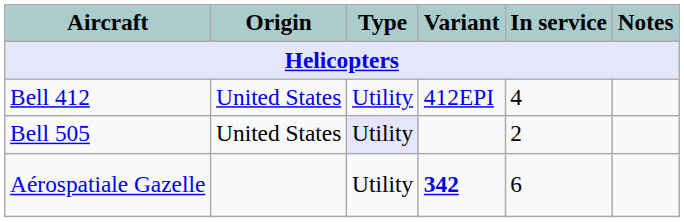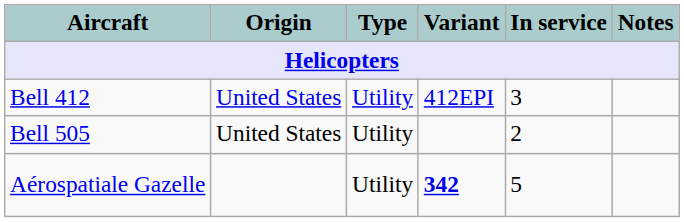Bell 412 | In service: 4 -> 3
Bell 505 | Type: lavender background -> no background
Aérospatiale Gazelle | In service: 6 -> 5
